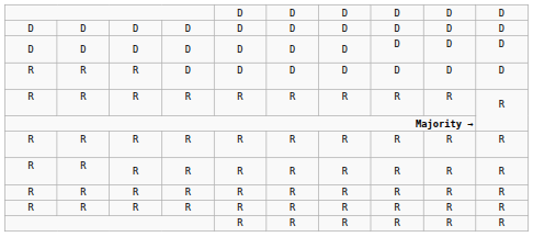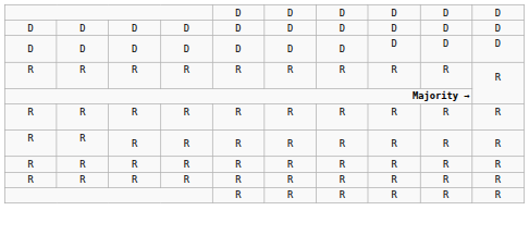- row: R | R | R | D | D | D | D | D | D | D
